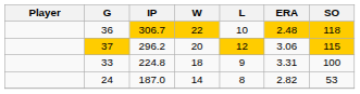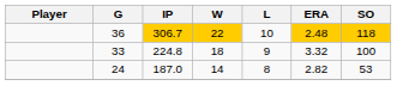- row: 37 | 296.2 | 20 | 12 | 3.06 | 115
33 | ERA: 3.31 -> 3.32
